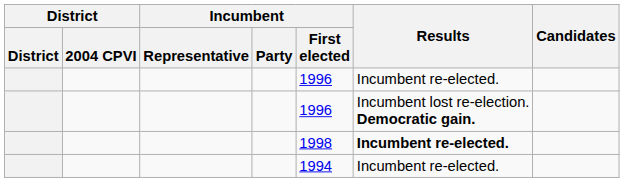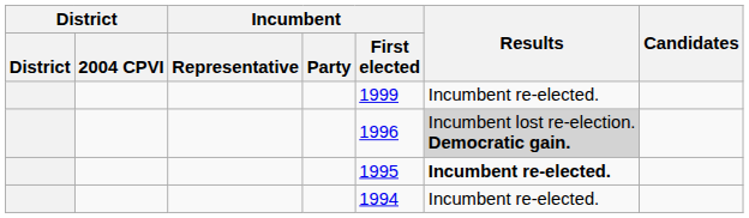row 3 | Incumbent / First elected: 1996 -> 1999
row 4 | Results: no background -> lightgrey background
row 5 | Incumbent / First elected: 1998 -> 1995
